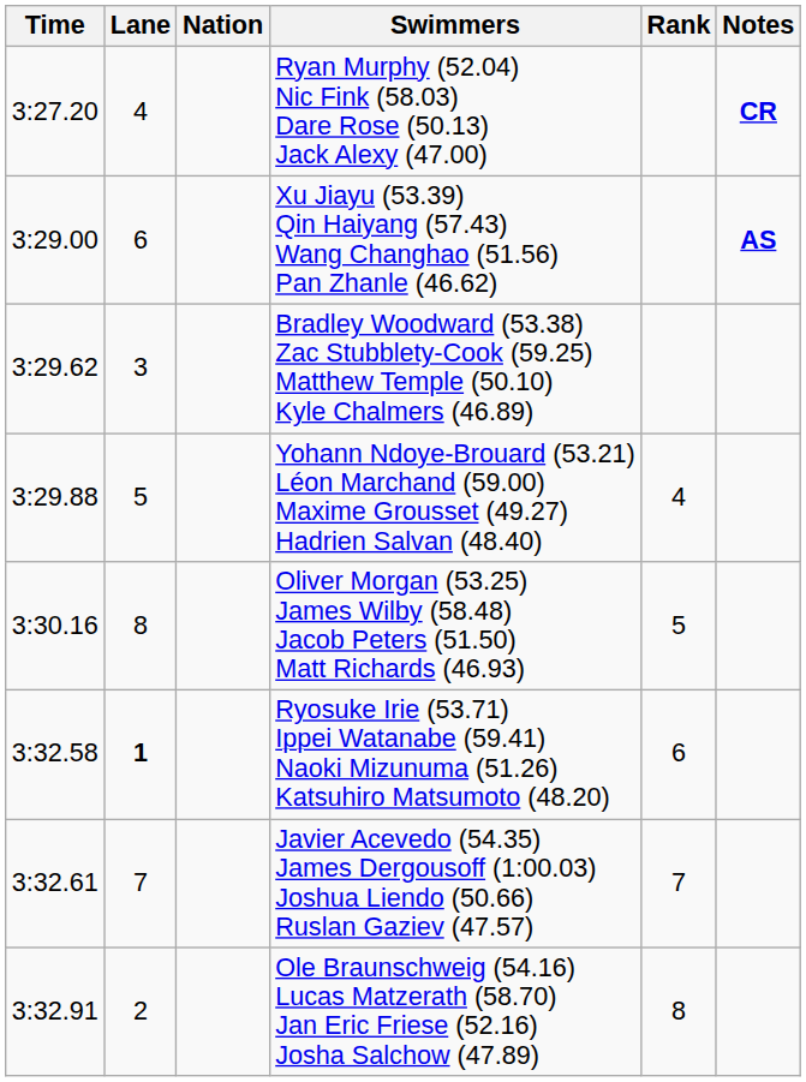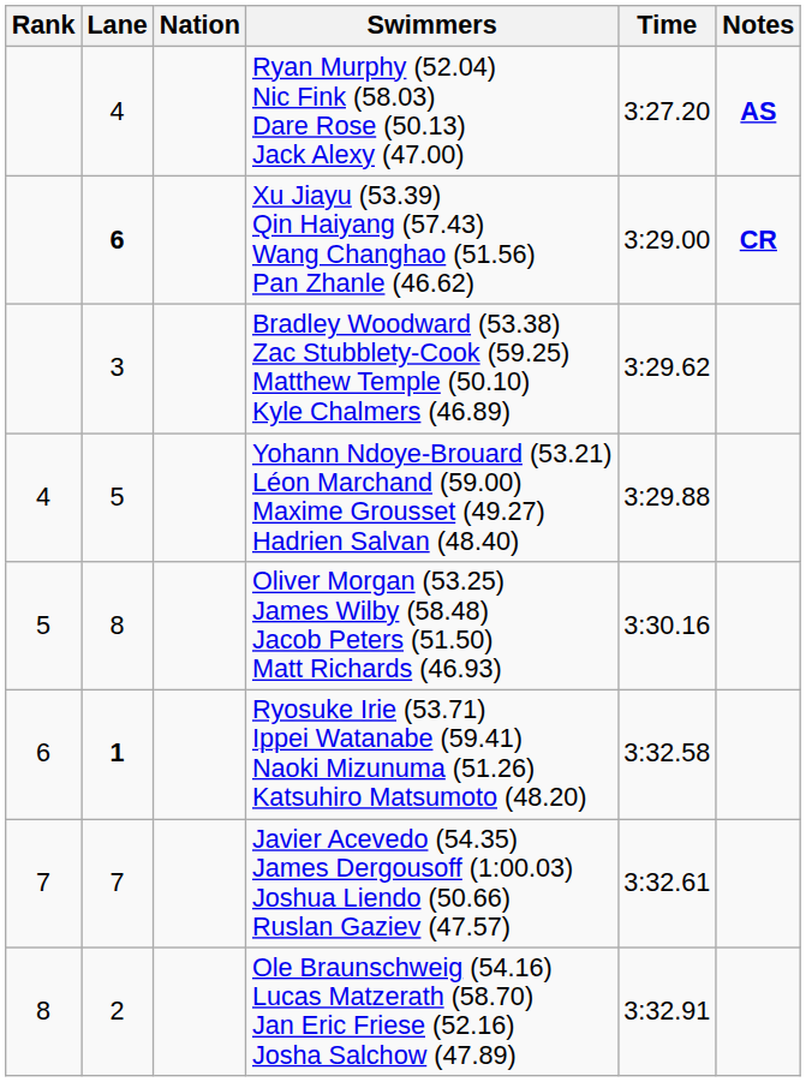columns swapped: Rank <-> Time
row 2 | Notes: CR -> AS
row 3 | Lane: normal -> bold
row 3 | Notes: AS -> CR
